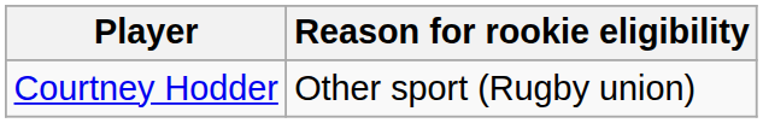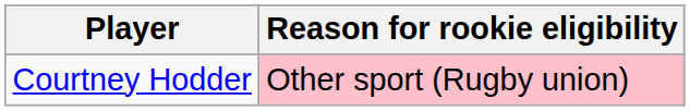Courtney Hodder | Reason for rookie eligibility: no background -> pink background
